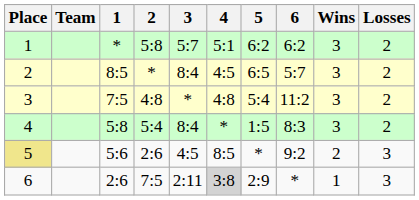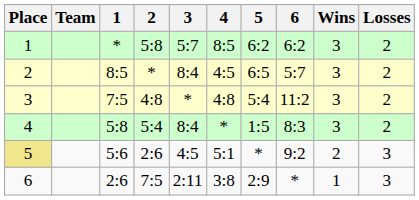row 2 | 4: 5:1 -> 8:5
row 6 | 4: 8:5 -> 5:1
row 7 | 4: lightgrey background -> no background
